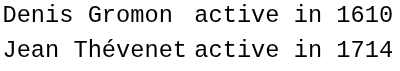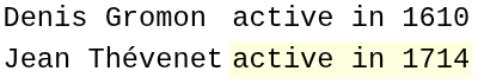Jean Thévenet | column 2: no background -> lightyellow background
